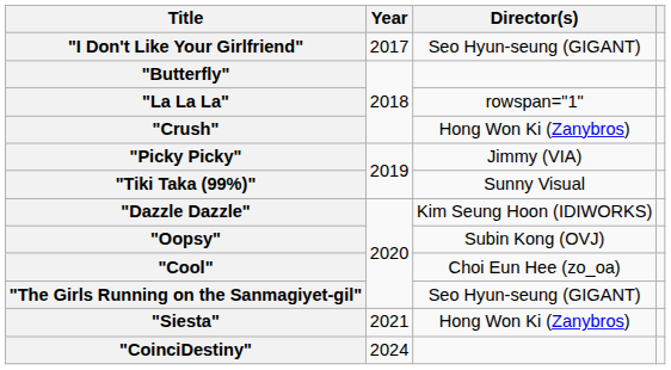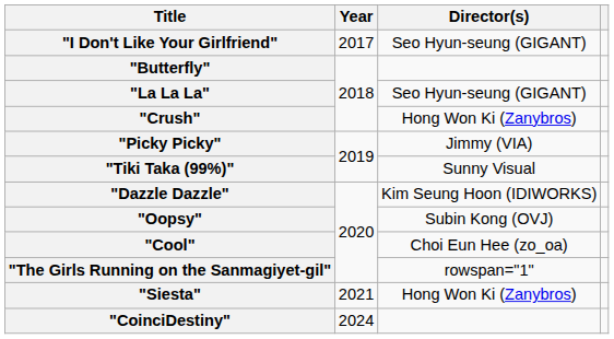"La La La" | Director(s): rowspan="1" -> Seo Hyun-seung (GIGANT)
"The Girls Running on the Sanmagiyet-gil" | Director(s): Seo Hyun-seung (GIGANT) -> rowspan="1"
